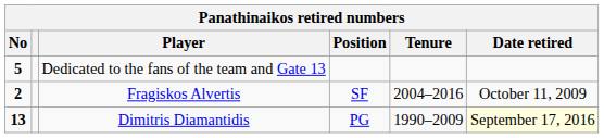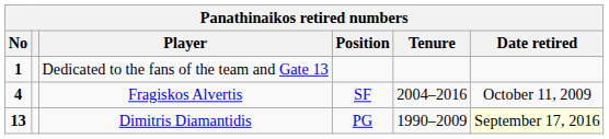Dedicated to the fans of the team and Gate 13 | No: 5 -> 1
Fragiskos Alvertis | No: 2 -> 4
